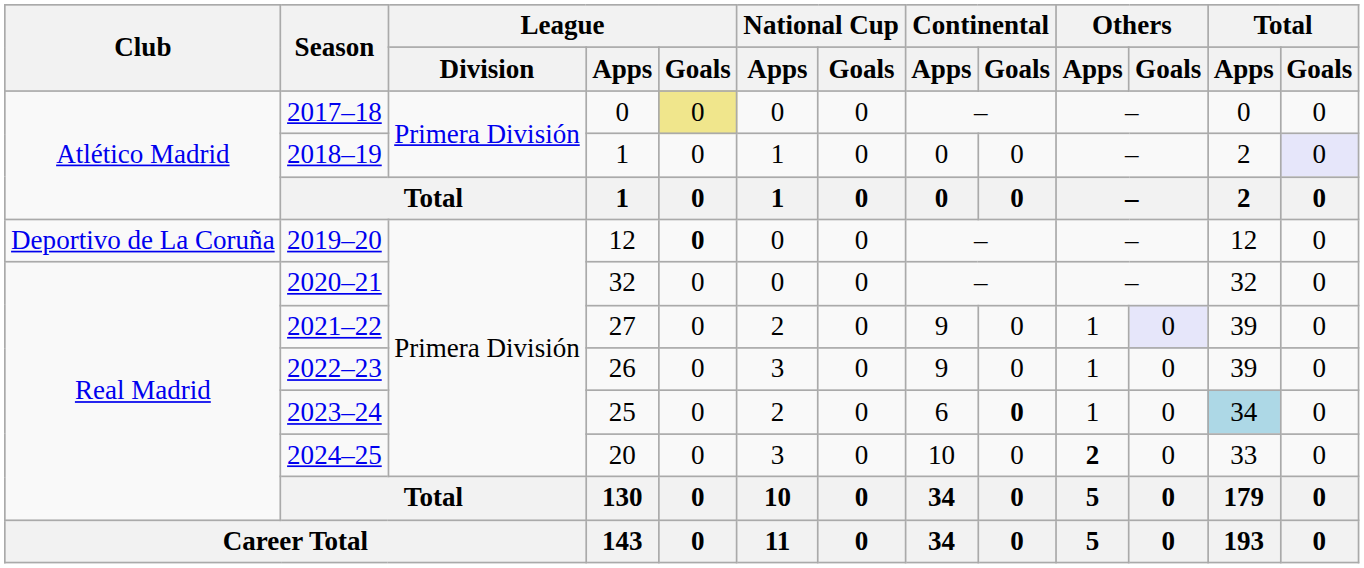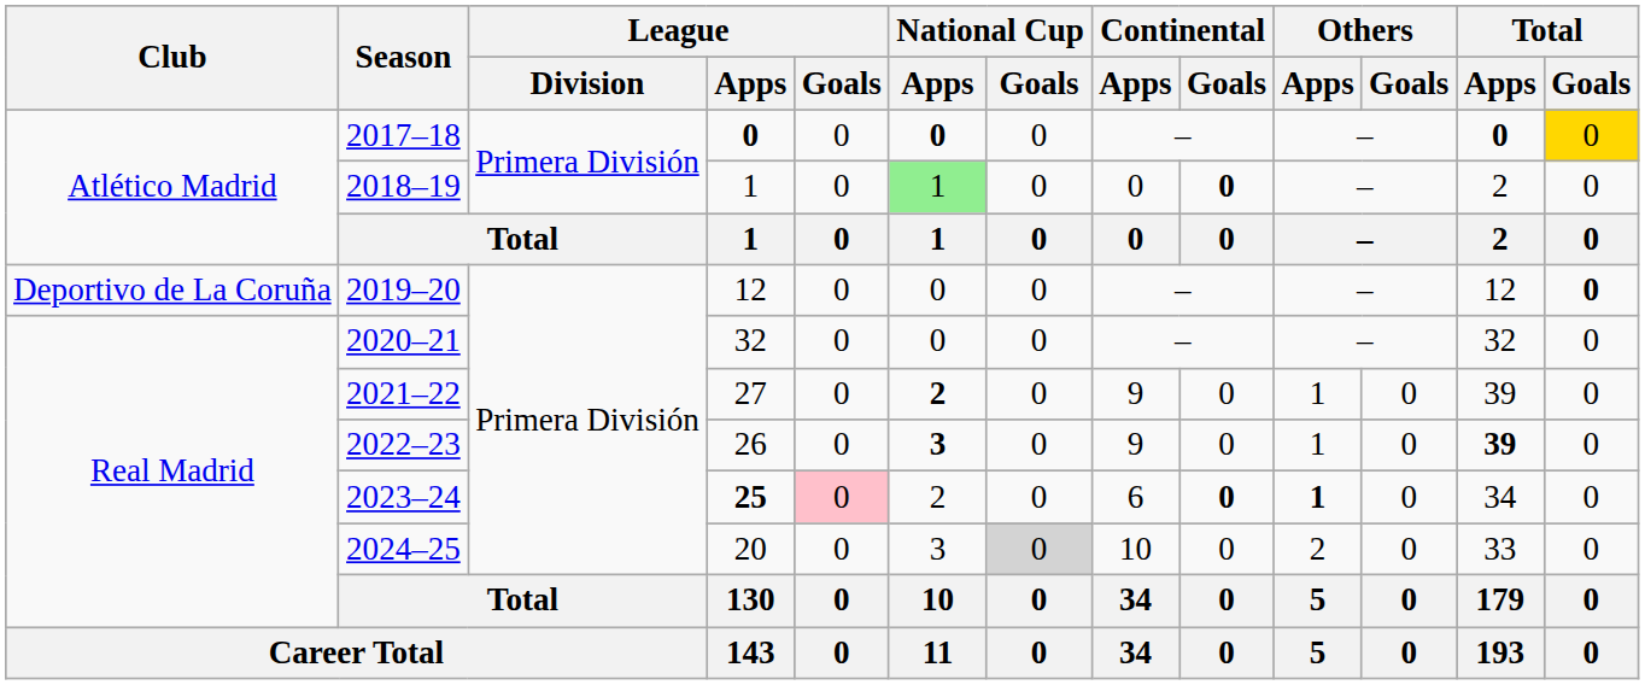2017–18 | League / Apps: normal -> bold
2017–18 | League / Goals: khaki background -> no background
2017–18 | National Cup / Apps: normal -> bold
2017–18 | Total / Apps: normal -> bold
2017–18 | Total / Goals: no background -> gold background
2018–19 | National Cup / Apps: no background -> lightgreen background
2018–19 | Continental / Goals: normal -> bold
2018–19 | Total / Goals: lavender background -> no background
2019–20 | League / Goals: bold -> normal
2019–20 | Total / Goals: normal -> bold
2021–22 | National Cup / Apps: normal -> bold
2021–22 | Others / Goals: lavender background -> no background
2022–23 | National Cup / Apps: normal -> bold
2022–23 | Total / Apps: normal -> bold
2023–24 | League / Apps: normal -> bold
2023–24 | League / Goals: no background -> pink background
2023–24 | Others / Apps: normal -> bold
2023–24 | Total / Apps: lightblue background -> no background
2024–25 | National Cup / Goals: no background -> lightgrey background
2024–25 | Others / Apps: bold -> normal
